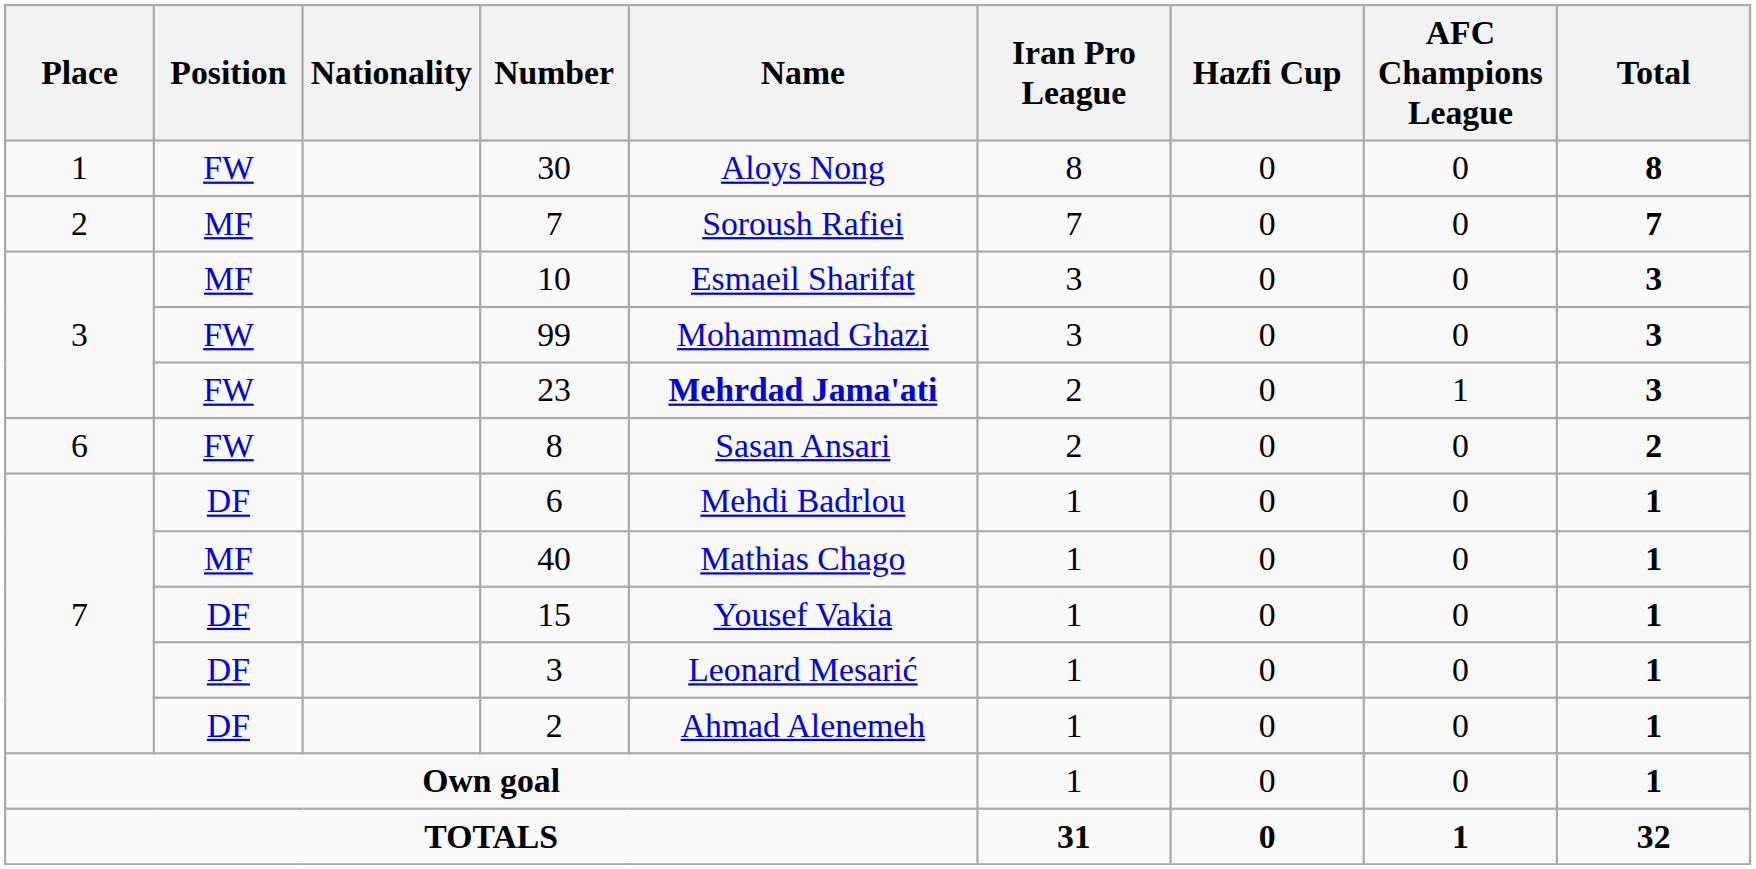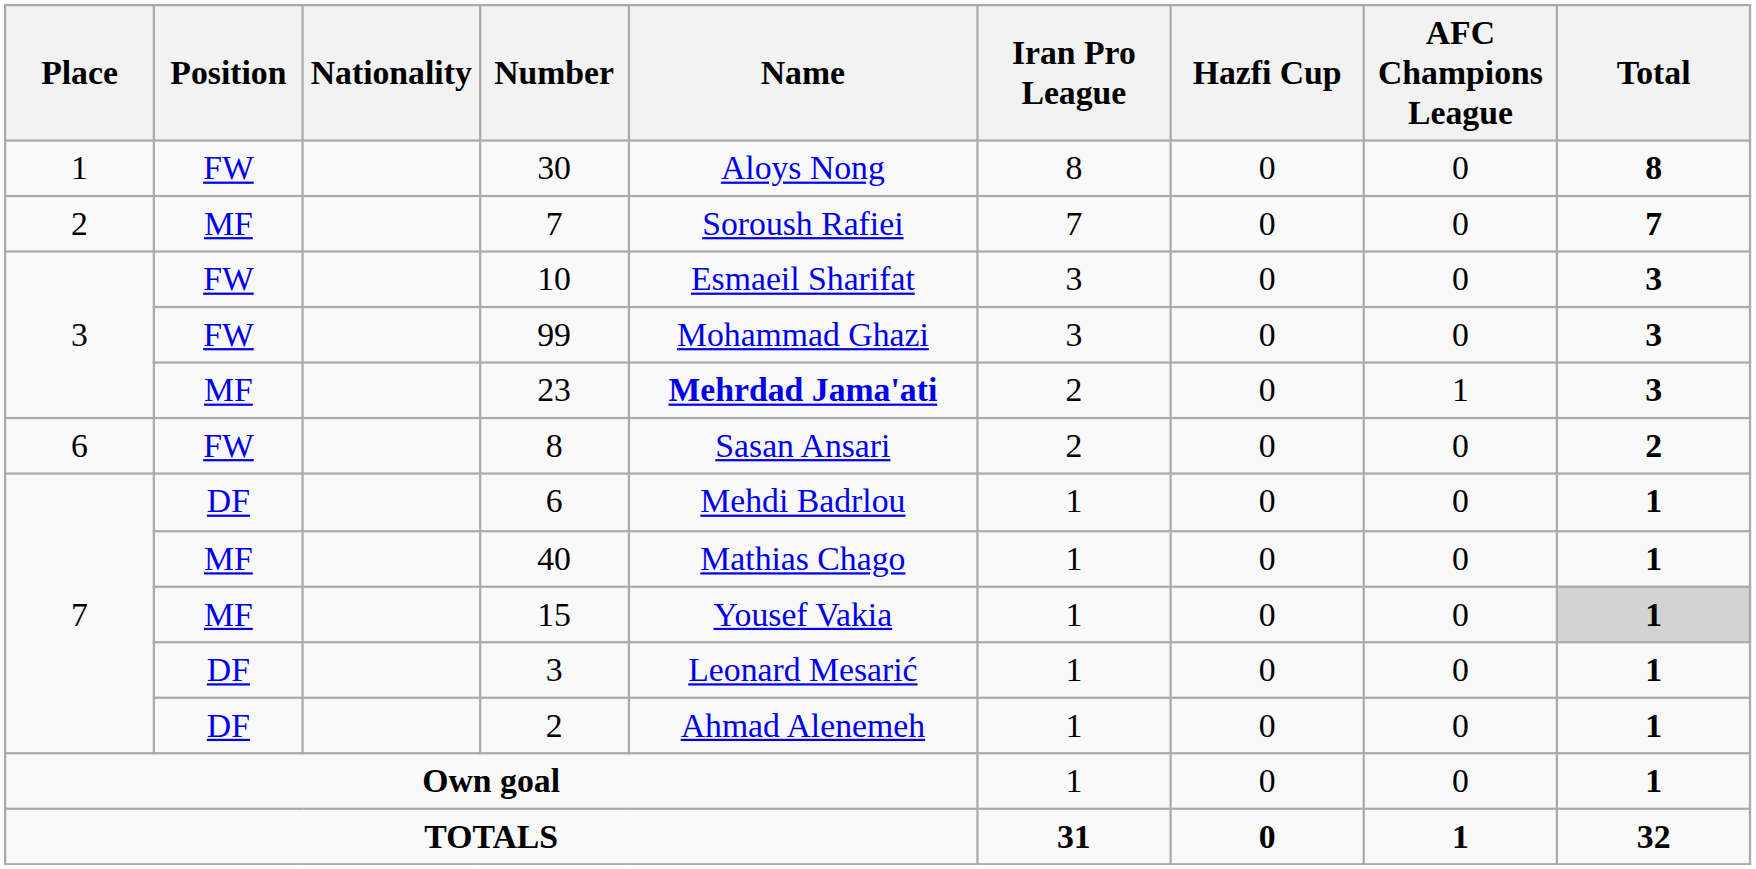10 | Position: MF -> FW
23 | Position: FW -> MF
15 | Position: DF -> MF
15 | Total: no background -> lightgrey background
